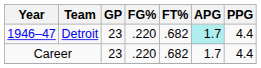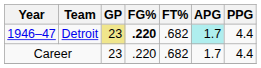1946–47 | GP: no background -> khaki background
1946–47 | FG%: normal -> bold
